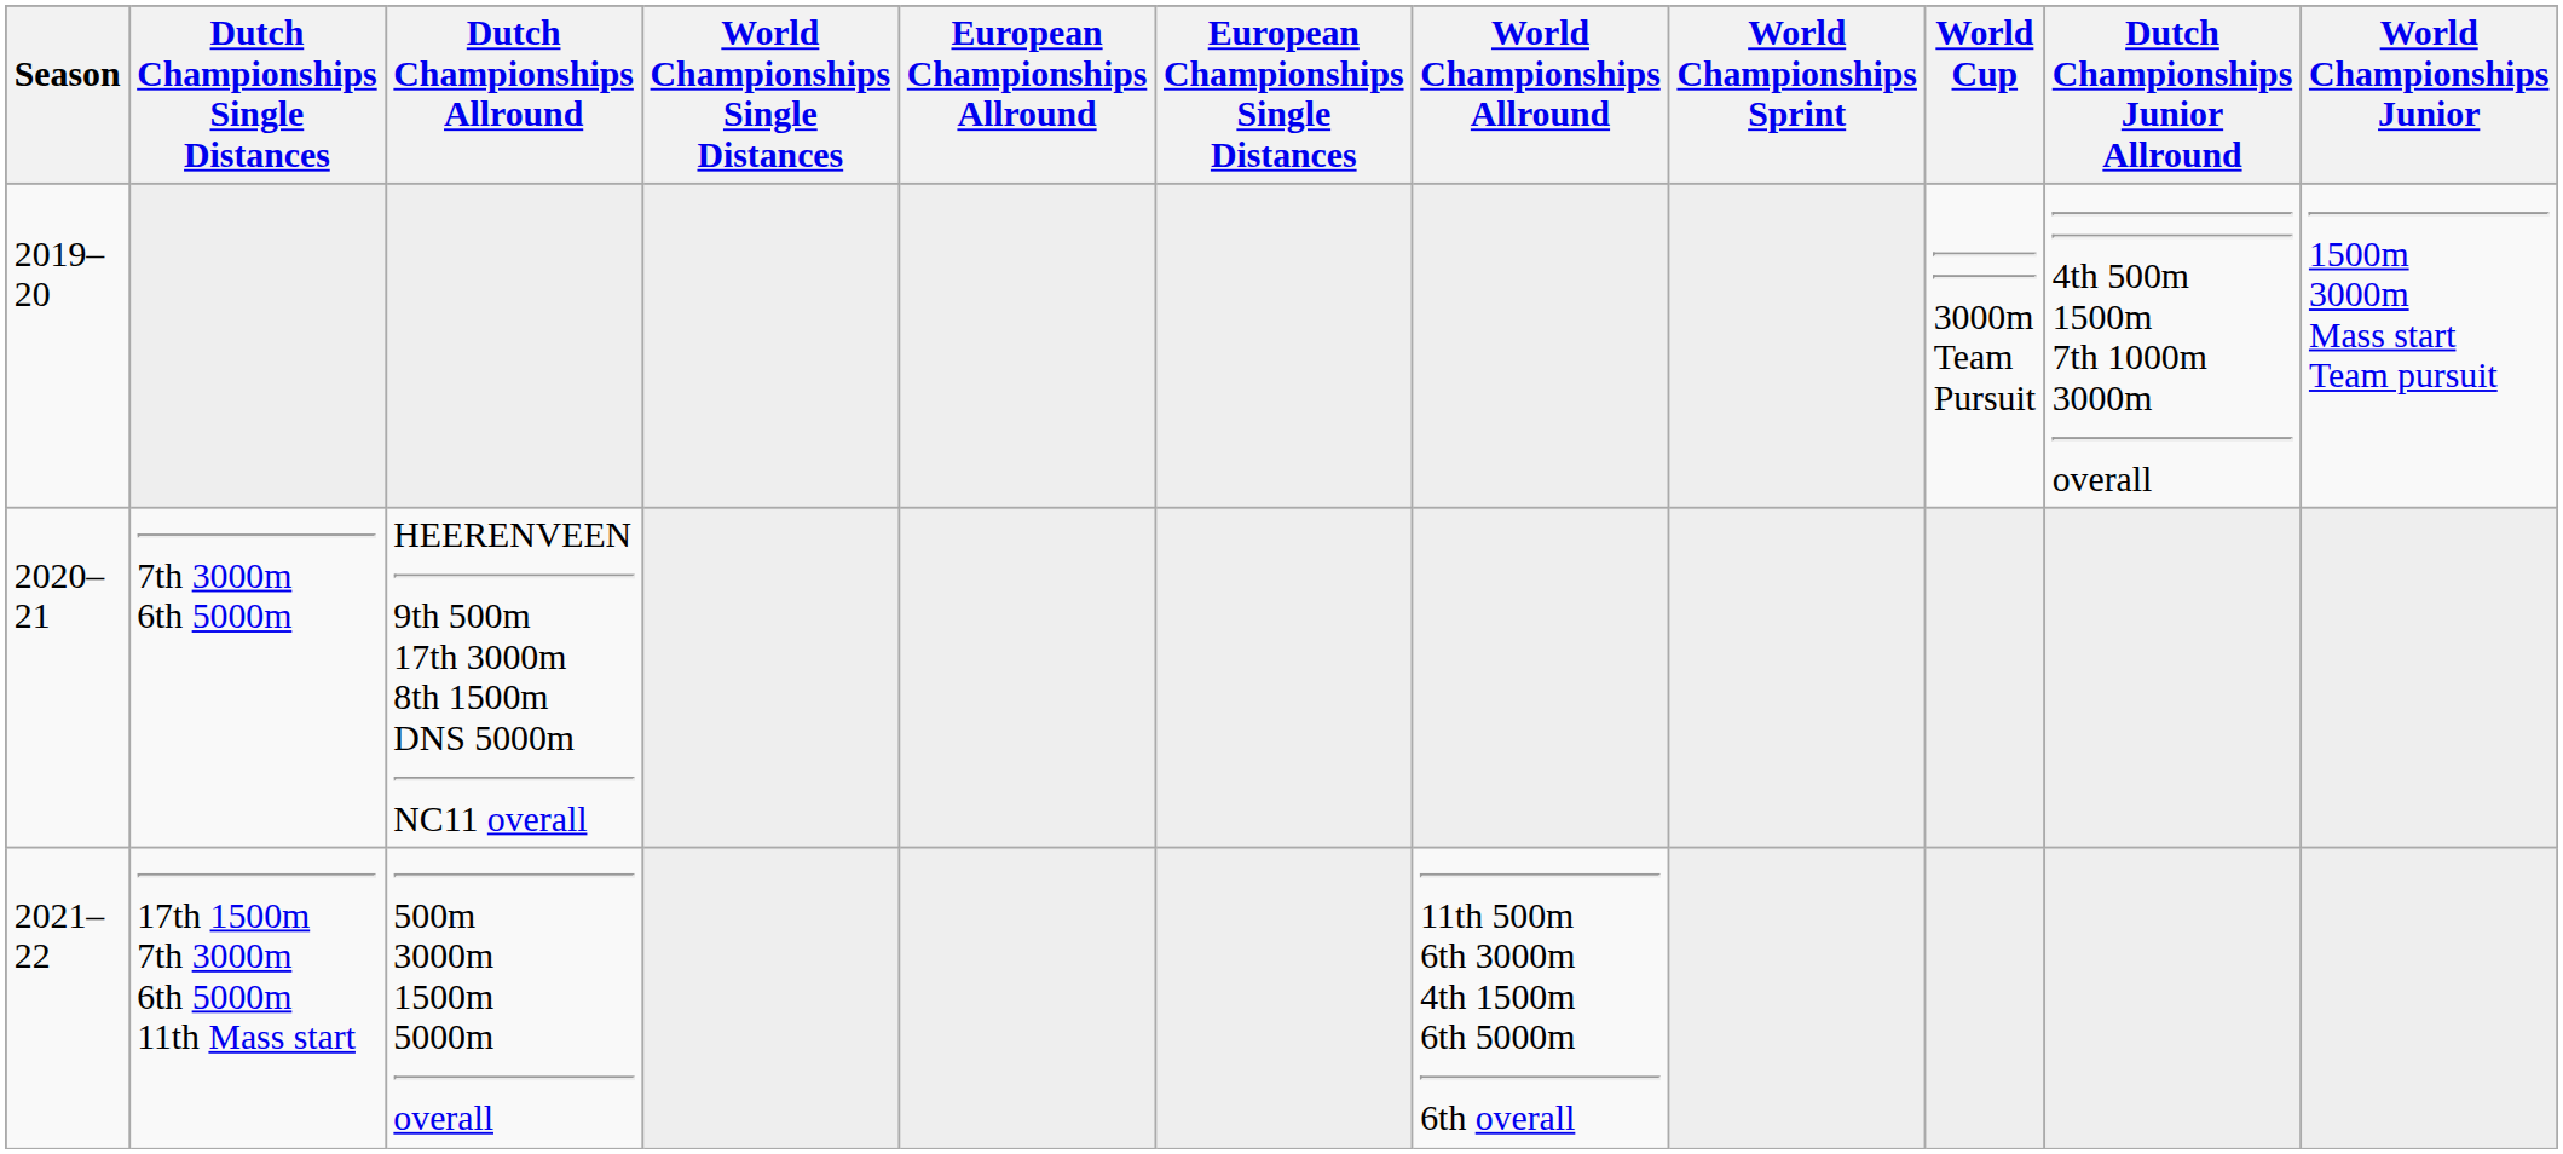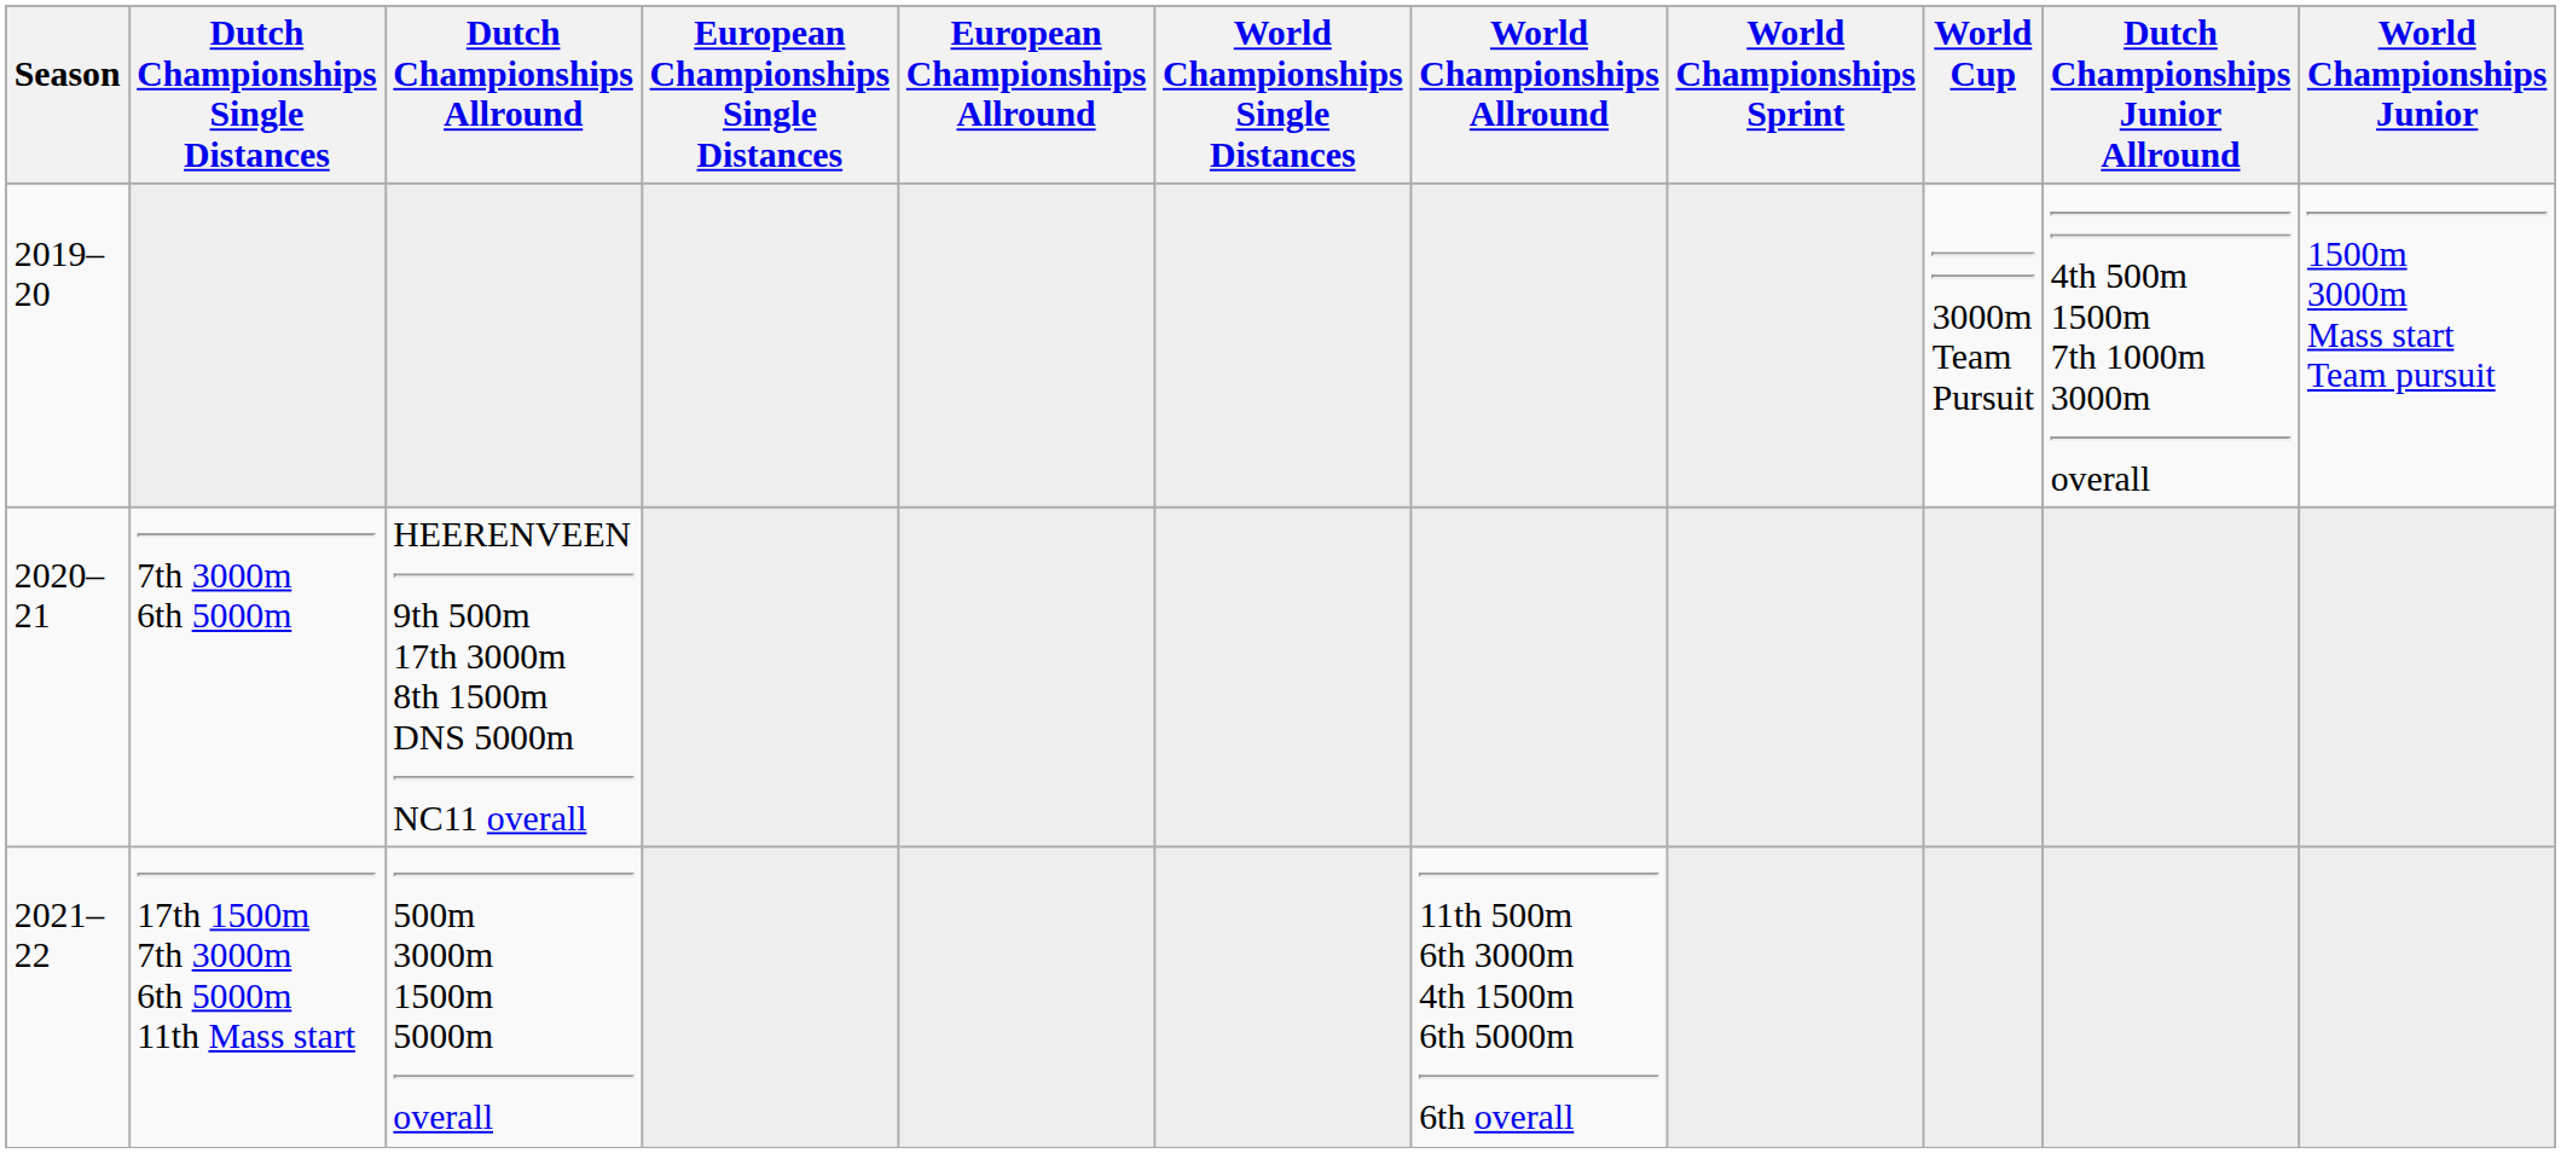columns swapped: European Championships Single Distances <-> World Championships Single Distances
